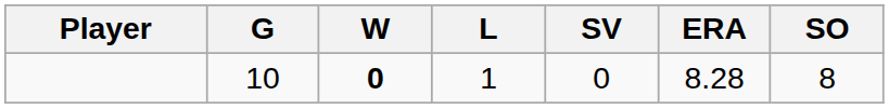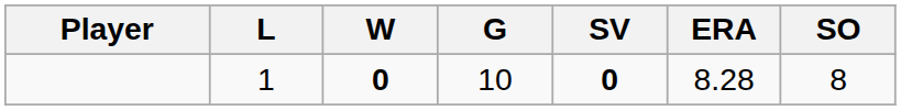columns swapped: G <-> L
row 2 | SV: normal -> bold
